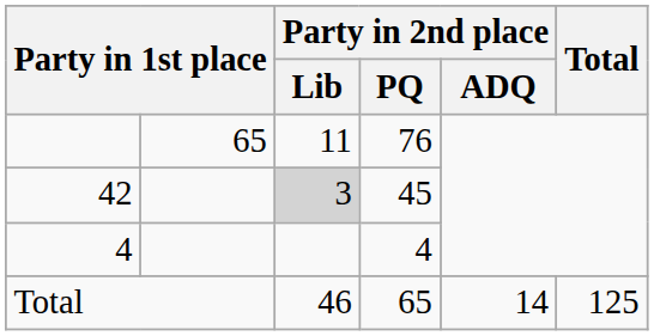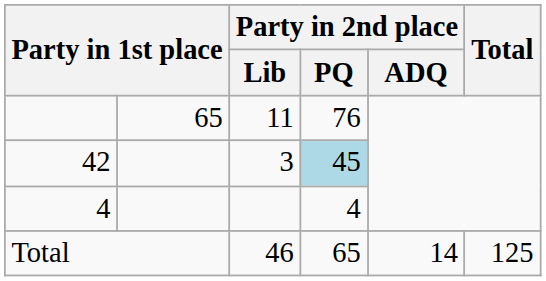42 | Party in 2nd place / Lib: lightgrey background -> no background
42 | Party in 2nd place / PQ: no background -> lightblue background
